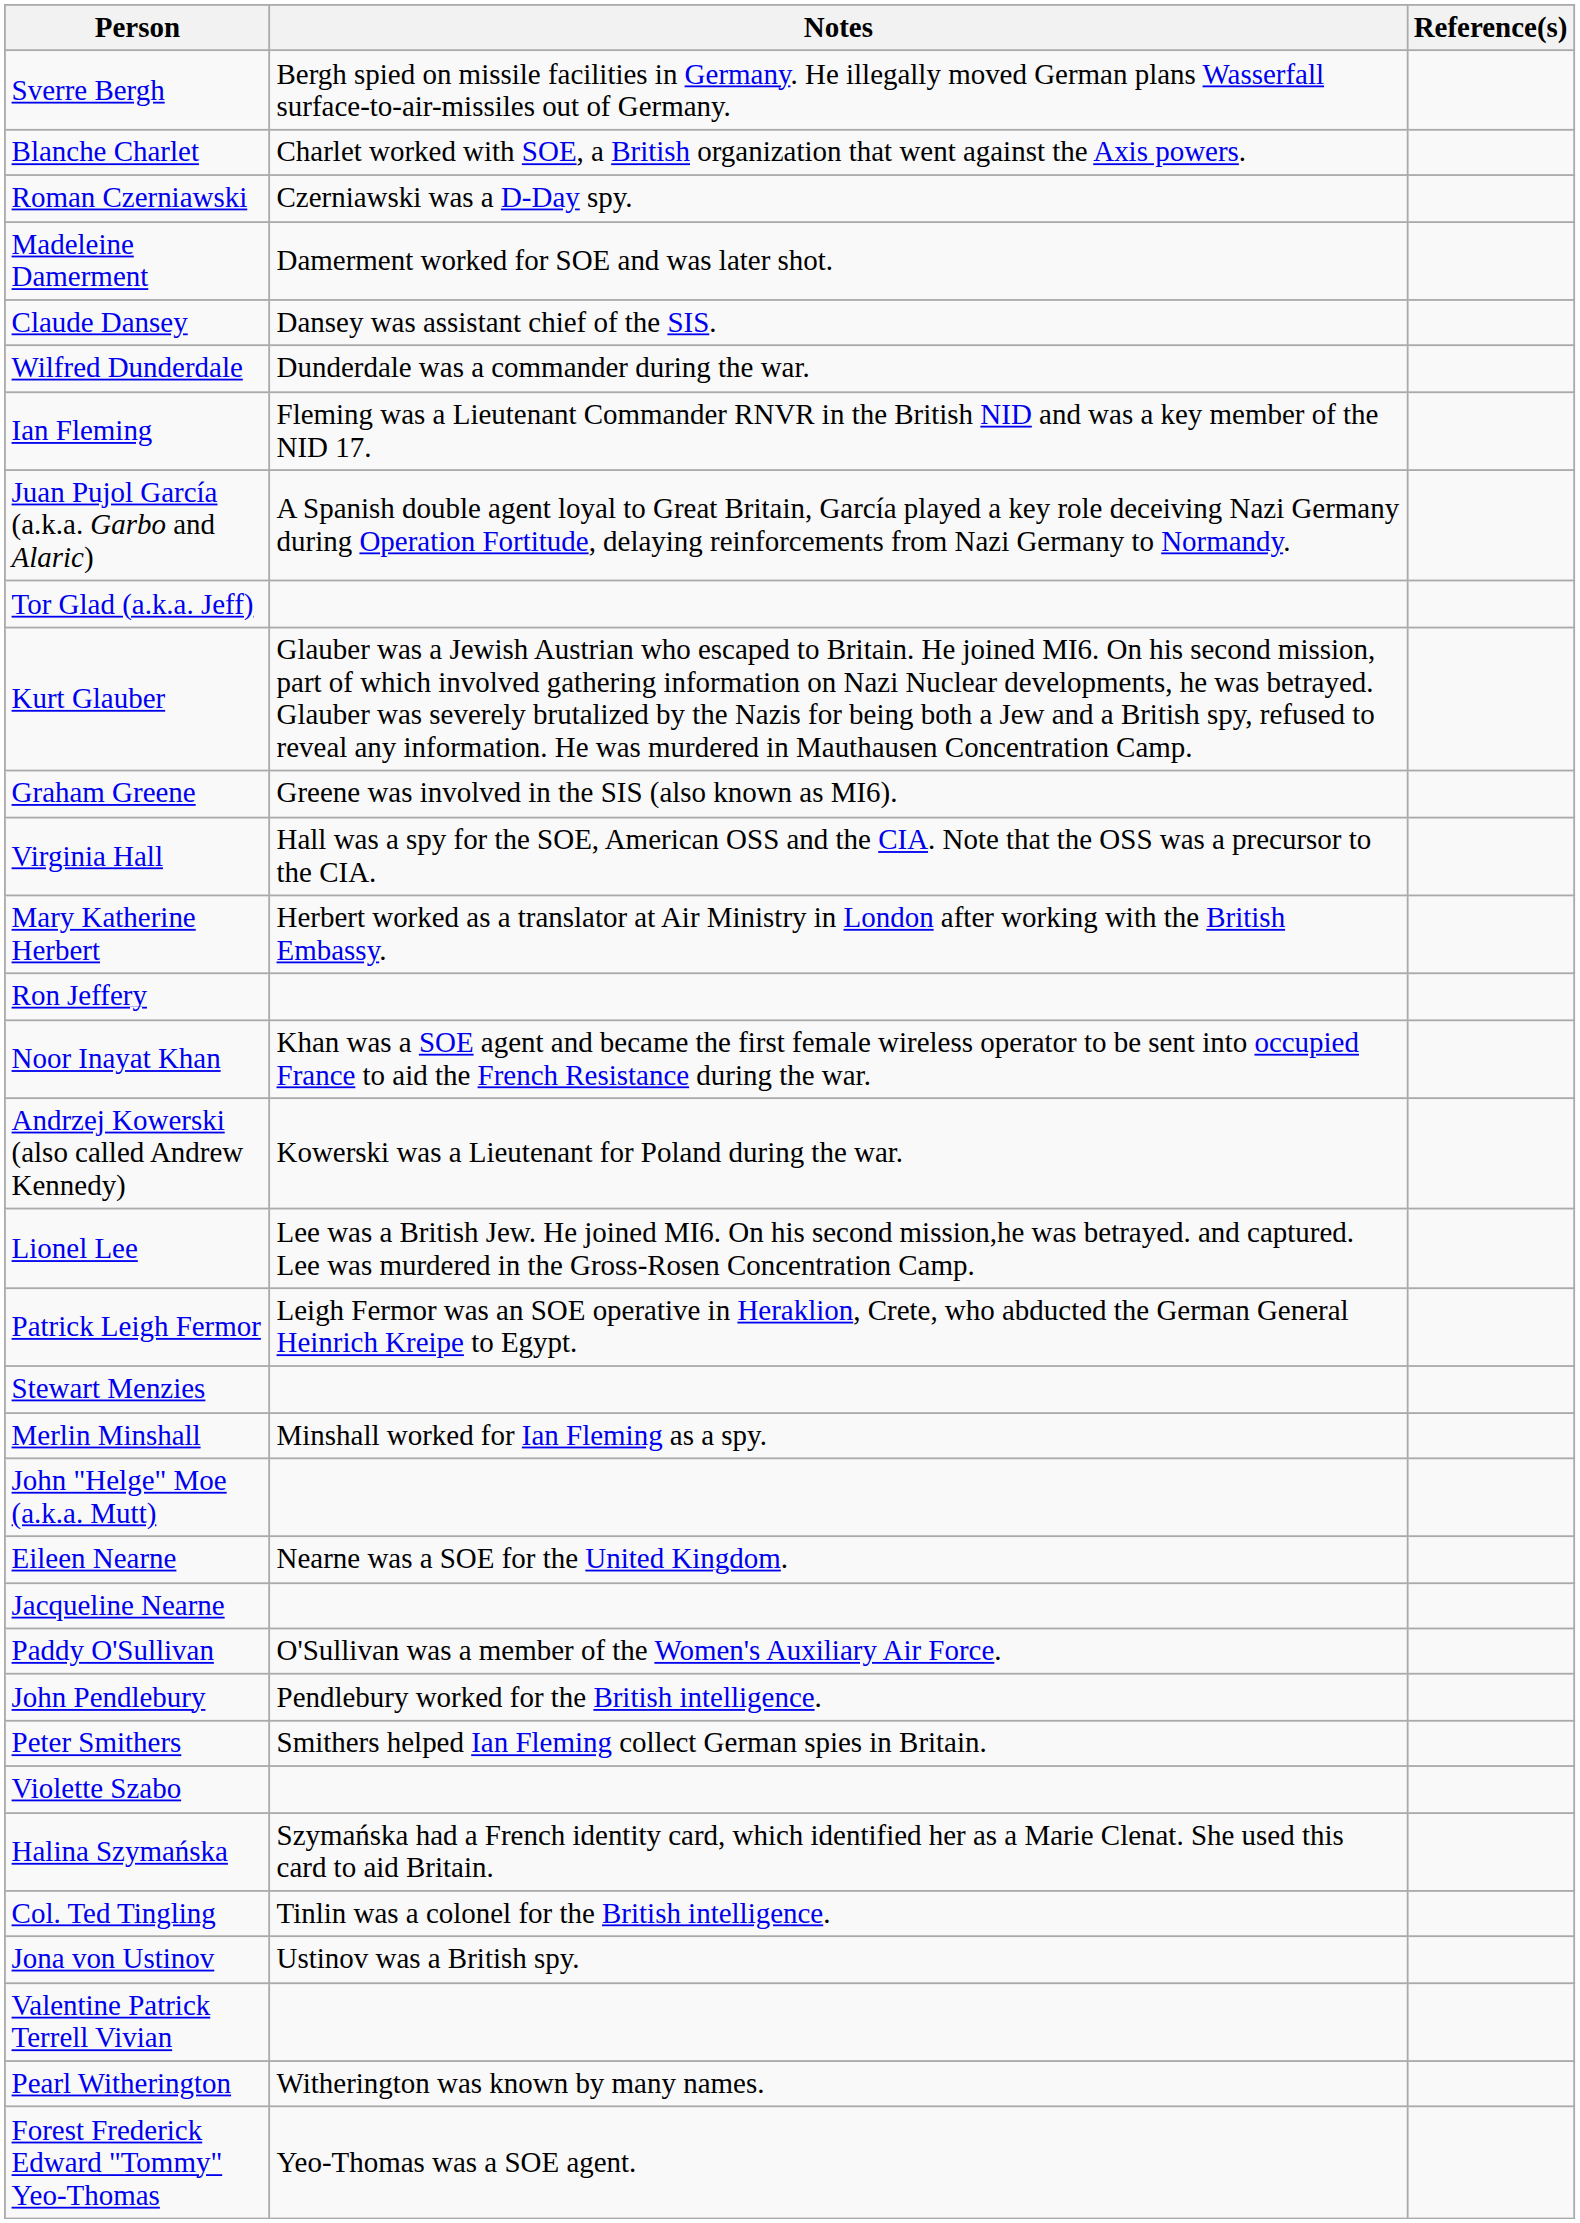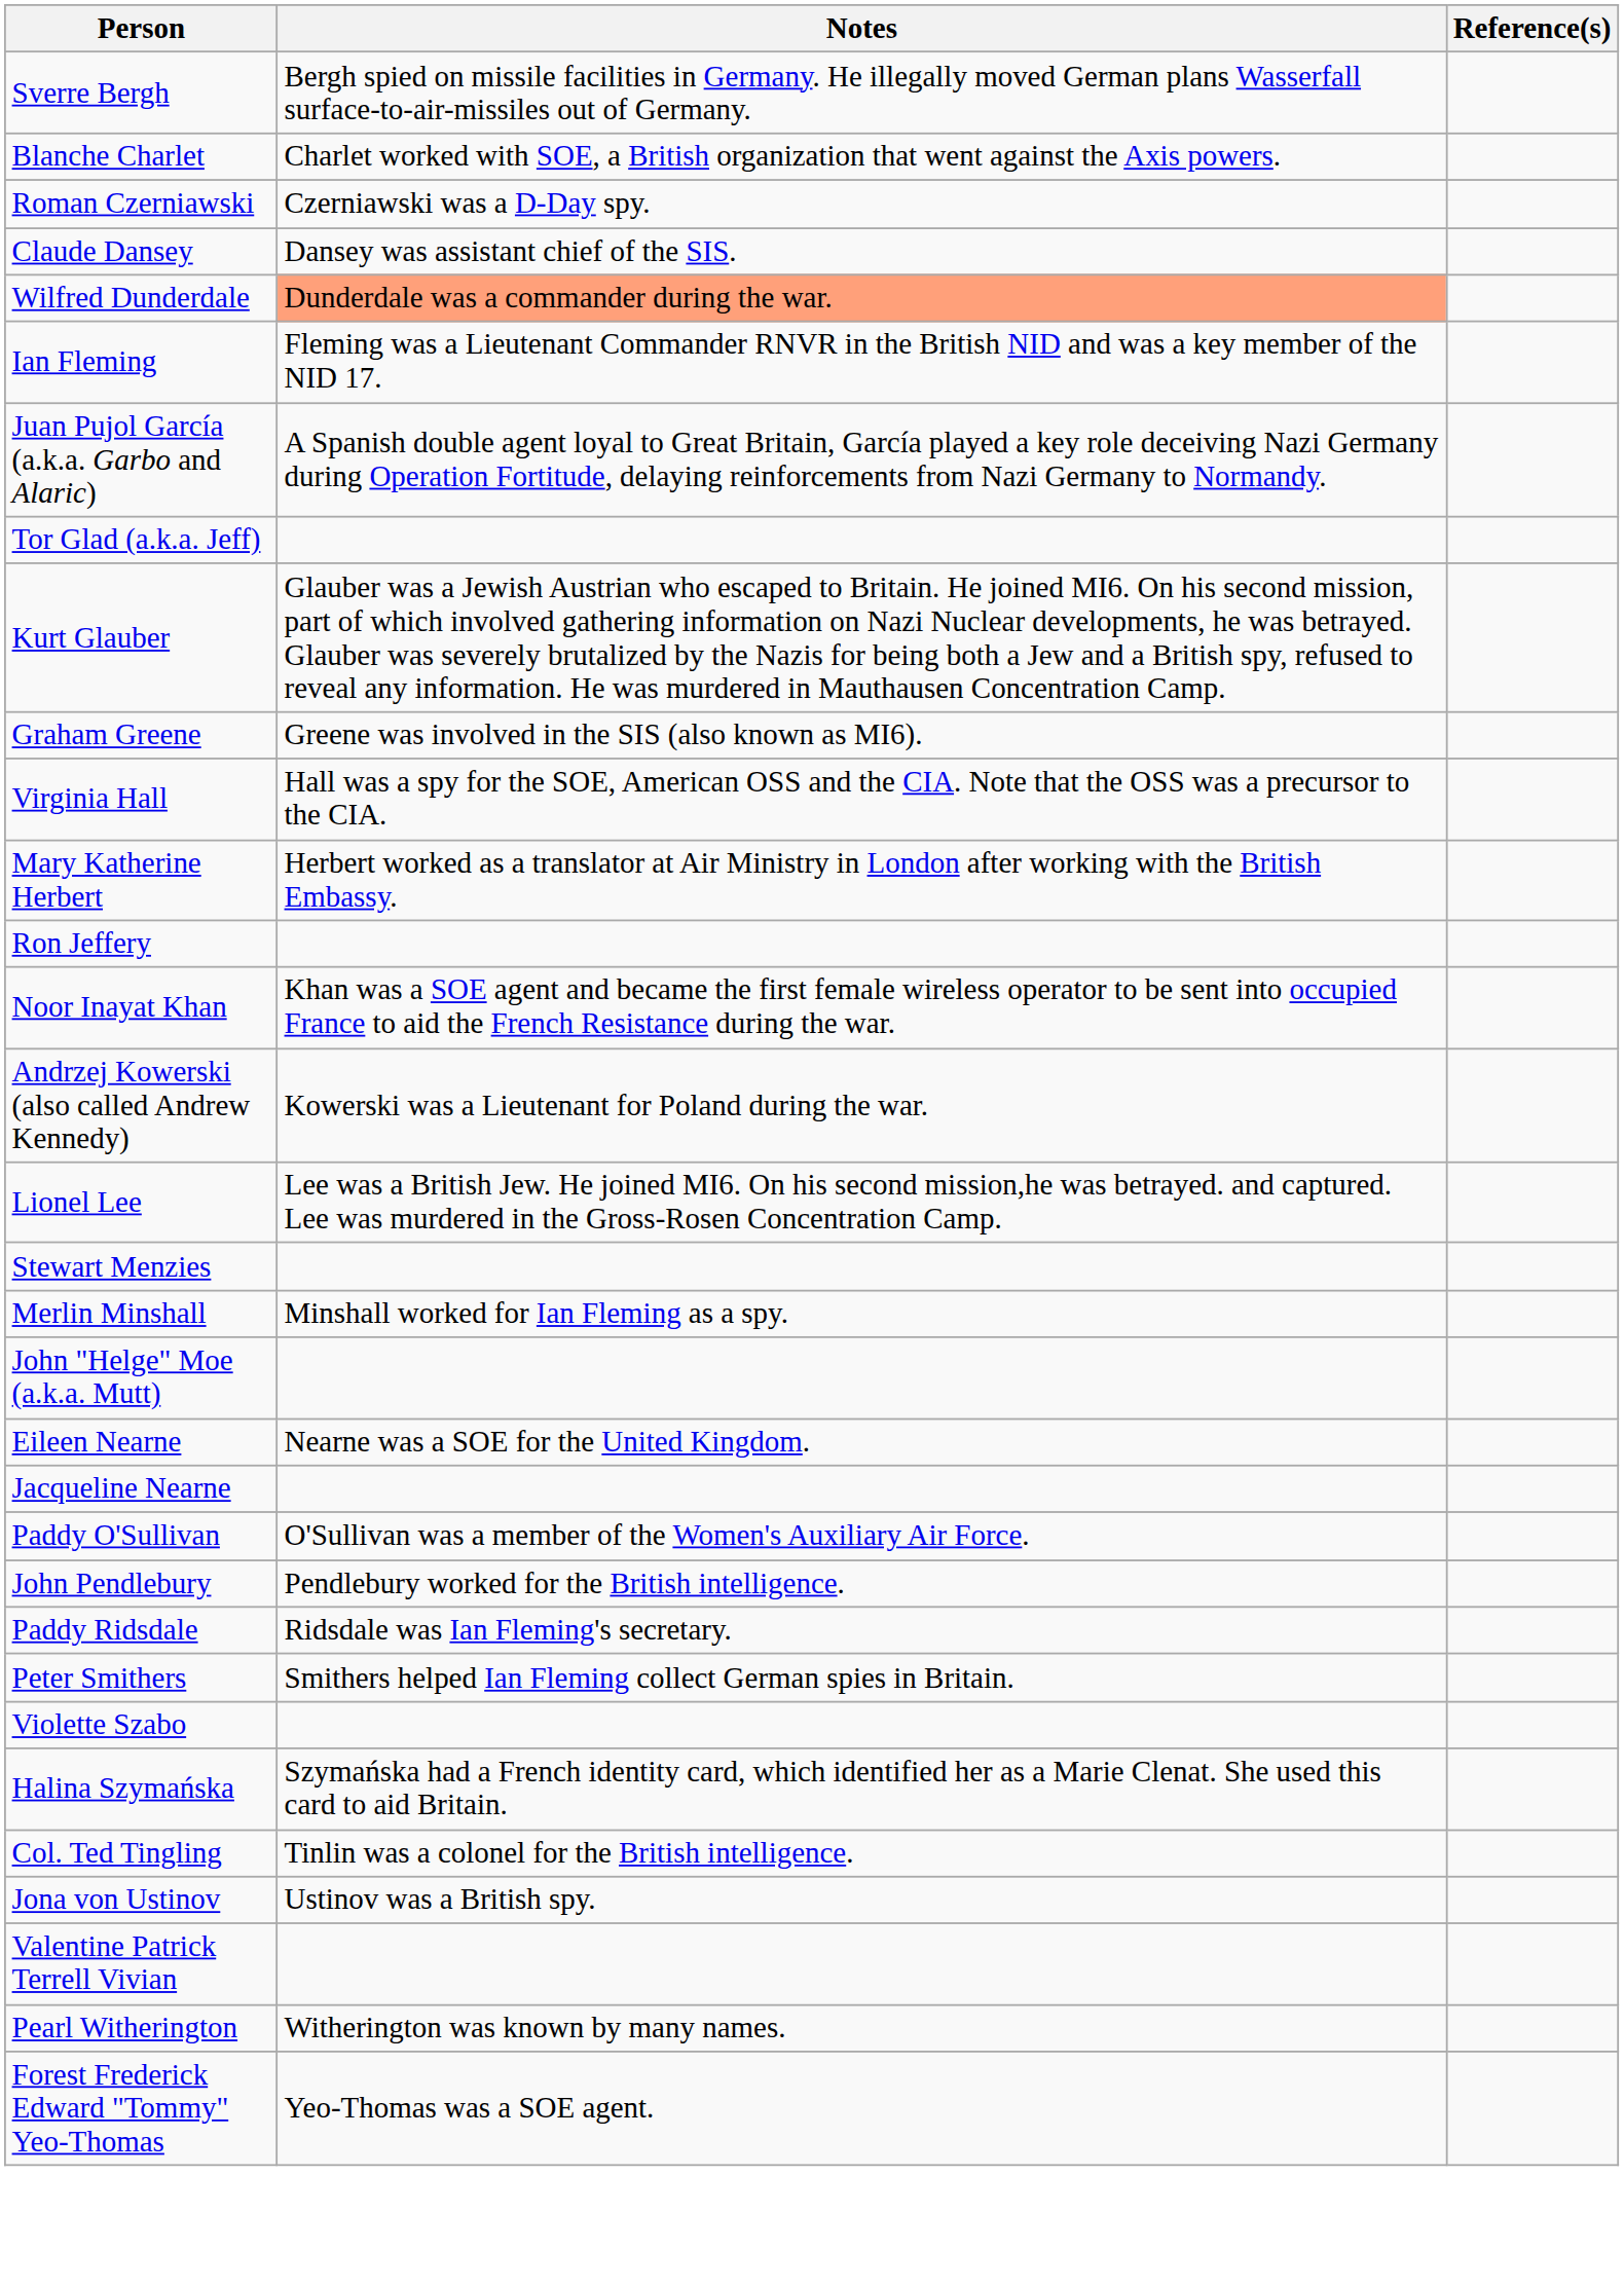- row: Madeleine Damerment | Damerment worked for SOE and was later shot.
Wilfred Dunderdale | Notes: no background -> lightsalmon background
- row: Patrick Leigh Fermor | Leigh Fermor was an SOE operative in Heraklion, Crete, who abducted the German General Heinrich Kreipe to Egypt.
+ row: Paddy Ridsdale | Ridsdale was Ian Fleming's secretary.
